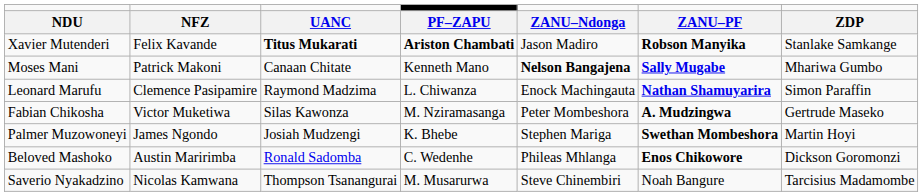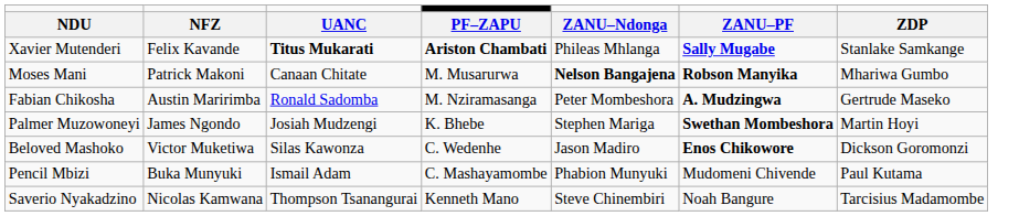Xavier Mutenderi | column 5: Jason Madiro -> Phileas Mhlanga
Xavier Mutenderi | column 6: Robson Manyika -> Sally Mugabe
Moses Mani | column 4: Kenneth Mano -> M. Musarurwa
Moses Mani | column 6: Sally Mugabe -> Robson Manyika
- row: Leonard Marufu | Clemence Pasipamire | Raymond Madzima | L. Chiwanza | Enock Machingauta | Nathan Shamuyarira | Simon Paraffin
Fabian Chikosha | column 2: Victor Muketiwa -> Austin Maririmba
Fabian Chikosha | column 3: Silas Kawonza -> Ronald Sadomba
Beloved Mashoko | column 2: Austin Maririmba -> Victor Muketiwa
Beloved Mashoko | column 3: Ronald Sadomba -> Silas Kawonza
Beloved Mashoko | column 5: Phileas Mhlanga -> Jason Madiro
+ row: Pencil Mbizi | Buka Munyuki | Ismail Adam | C. Mashayamombe | Phabion Munyuki | Mudomeni Chivende | Paul Kutama
Saverio Nyakadzino | column 4: M. Musarurwa -> Kenneth Mano
